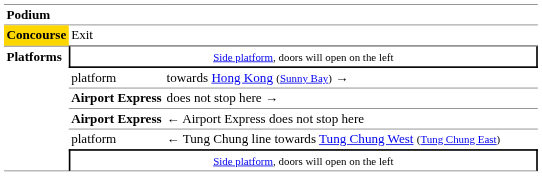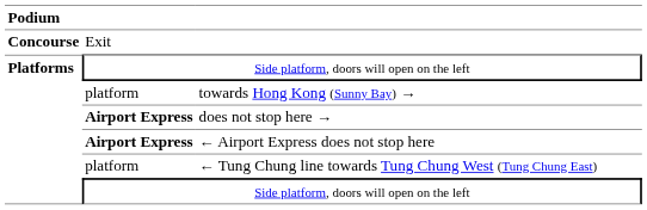Exit | column 1: gold background -> no background
